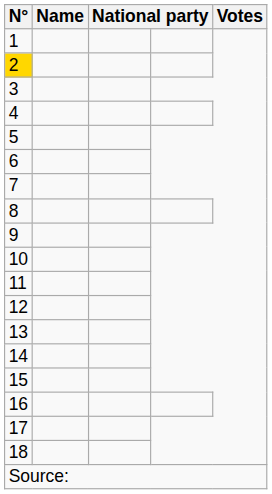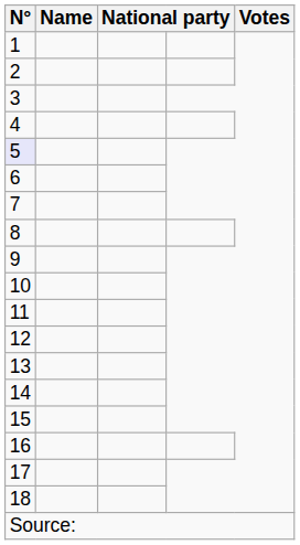2 | N°: gold background -> no background
5 | N°: no background -> lavender background
